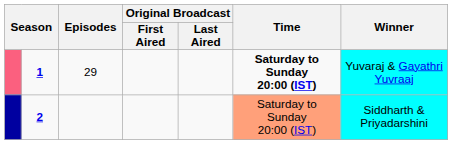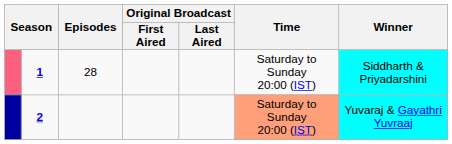1 | Episodes: 29 -> 28
1 | Time: bold -> normal
1 | Winner: Yuvaraj & Gayathri Yuvraaj -> Siddharth & Priyadarshini
2 | Winner: Siddharth & Priyadarshini -> Yuvaraj & Gayathri Yuvraaj
